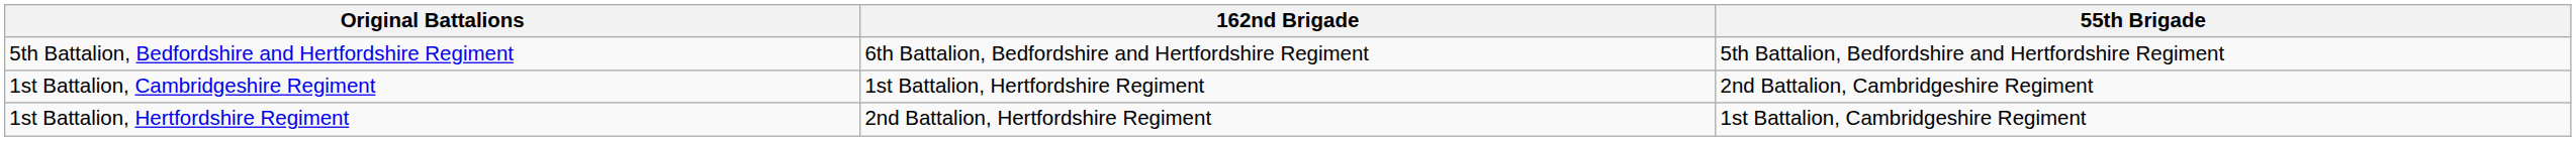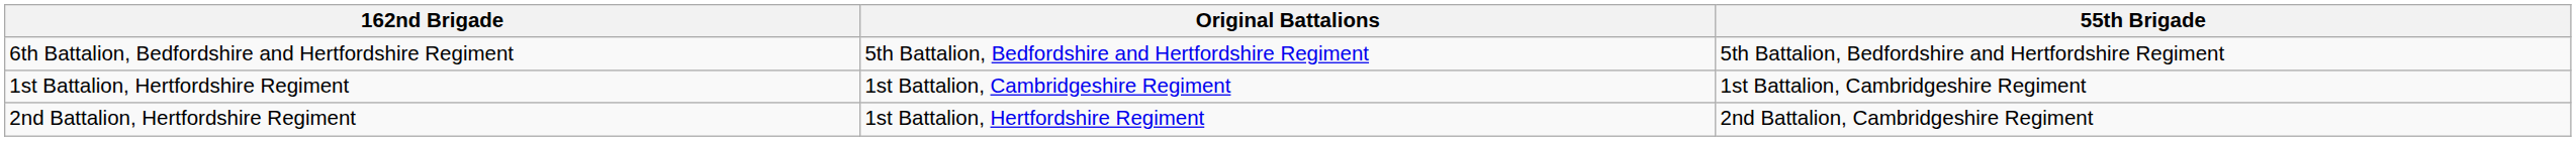columns swapped: Original Battalions <-> 162nd Brigade
row 3 | 55th Brigade: 2nd Battalion, Cambridgeshire Regiment -> 1st Battalion, Cambridgeshire Regiment
row 4 | 55th Brigade: 1st Battalion, Cambridgeshire Regiment -> 2nd Battalion, Cambridgeshire Regiment
